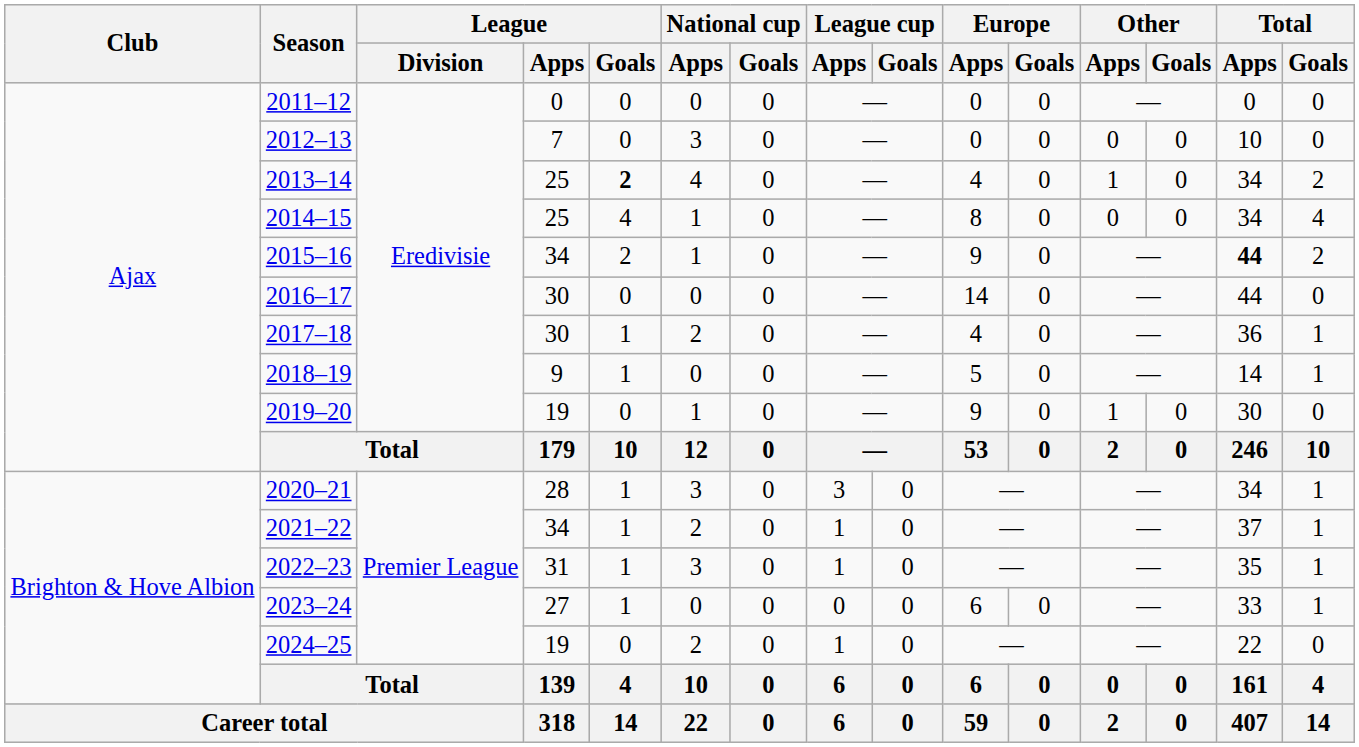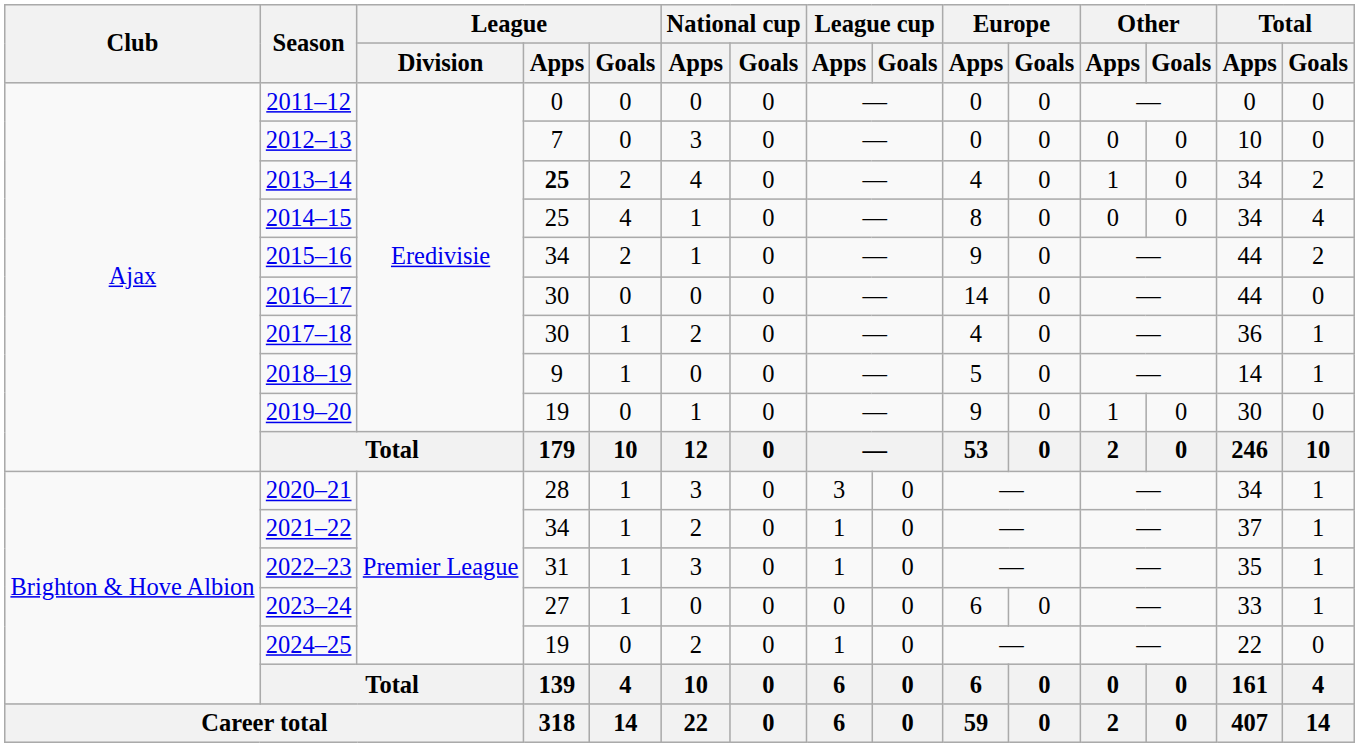2013–14 | League / Apps: normal -> bold
2013–14 | League / Goals: bold -> normal
2015–16 | Total / Apps: bold -> normal
